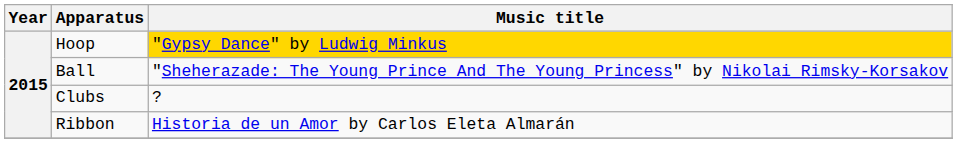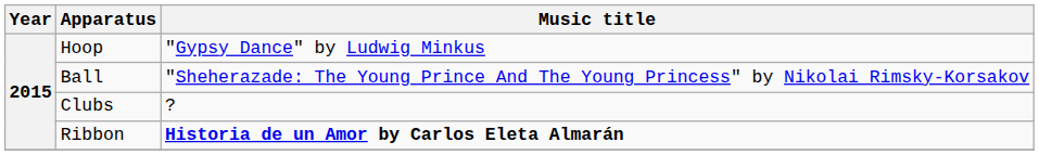Hoop | Music title: gold background -> no background
Ribbon | Music title: normal -> bold
